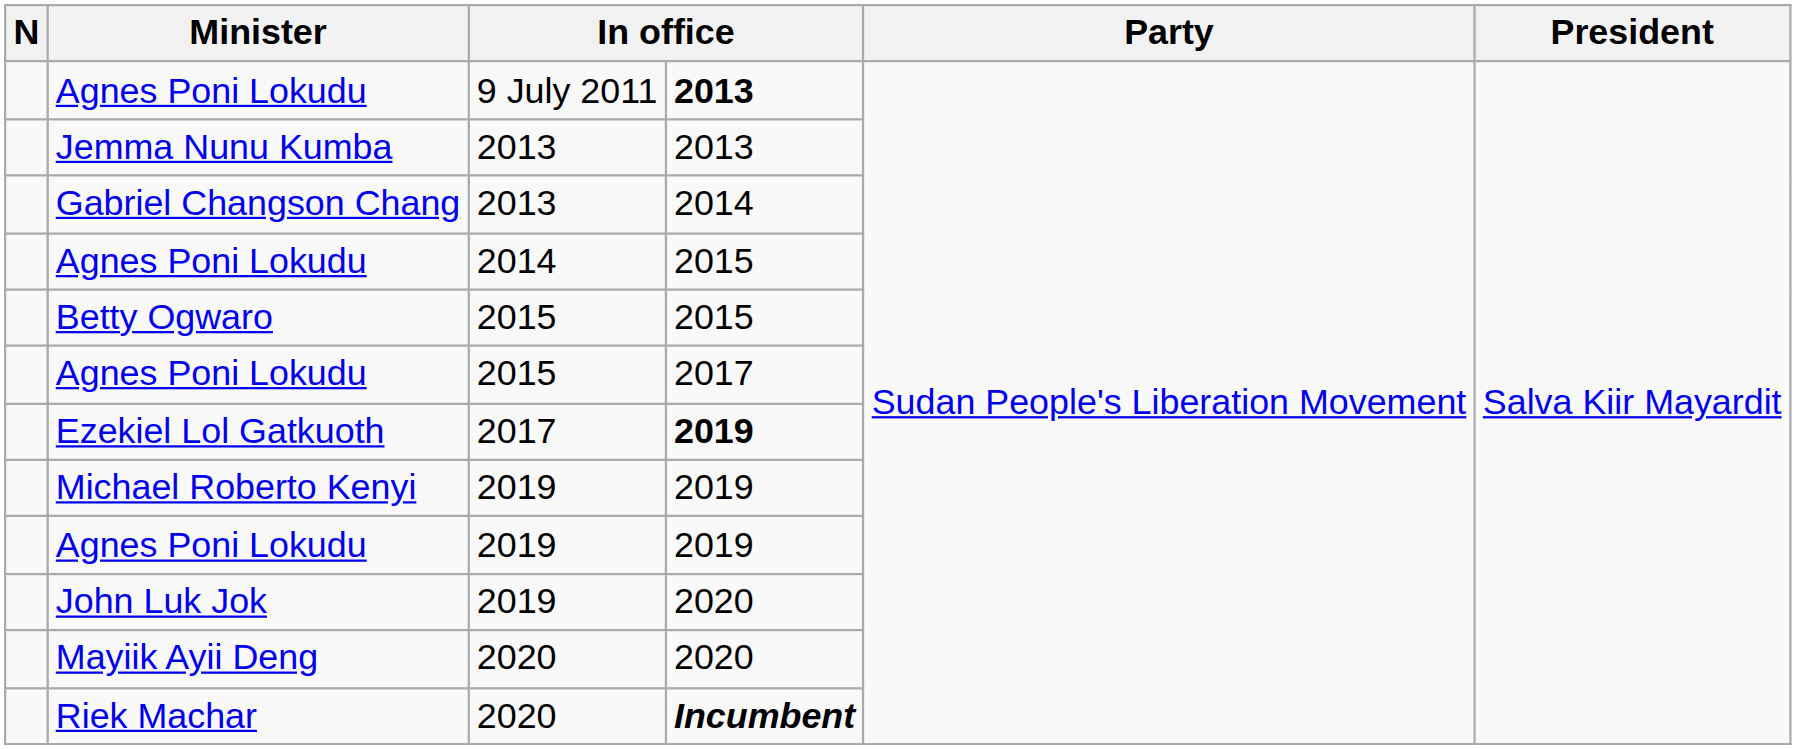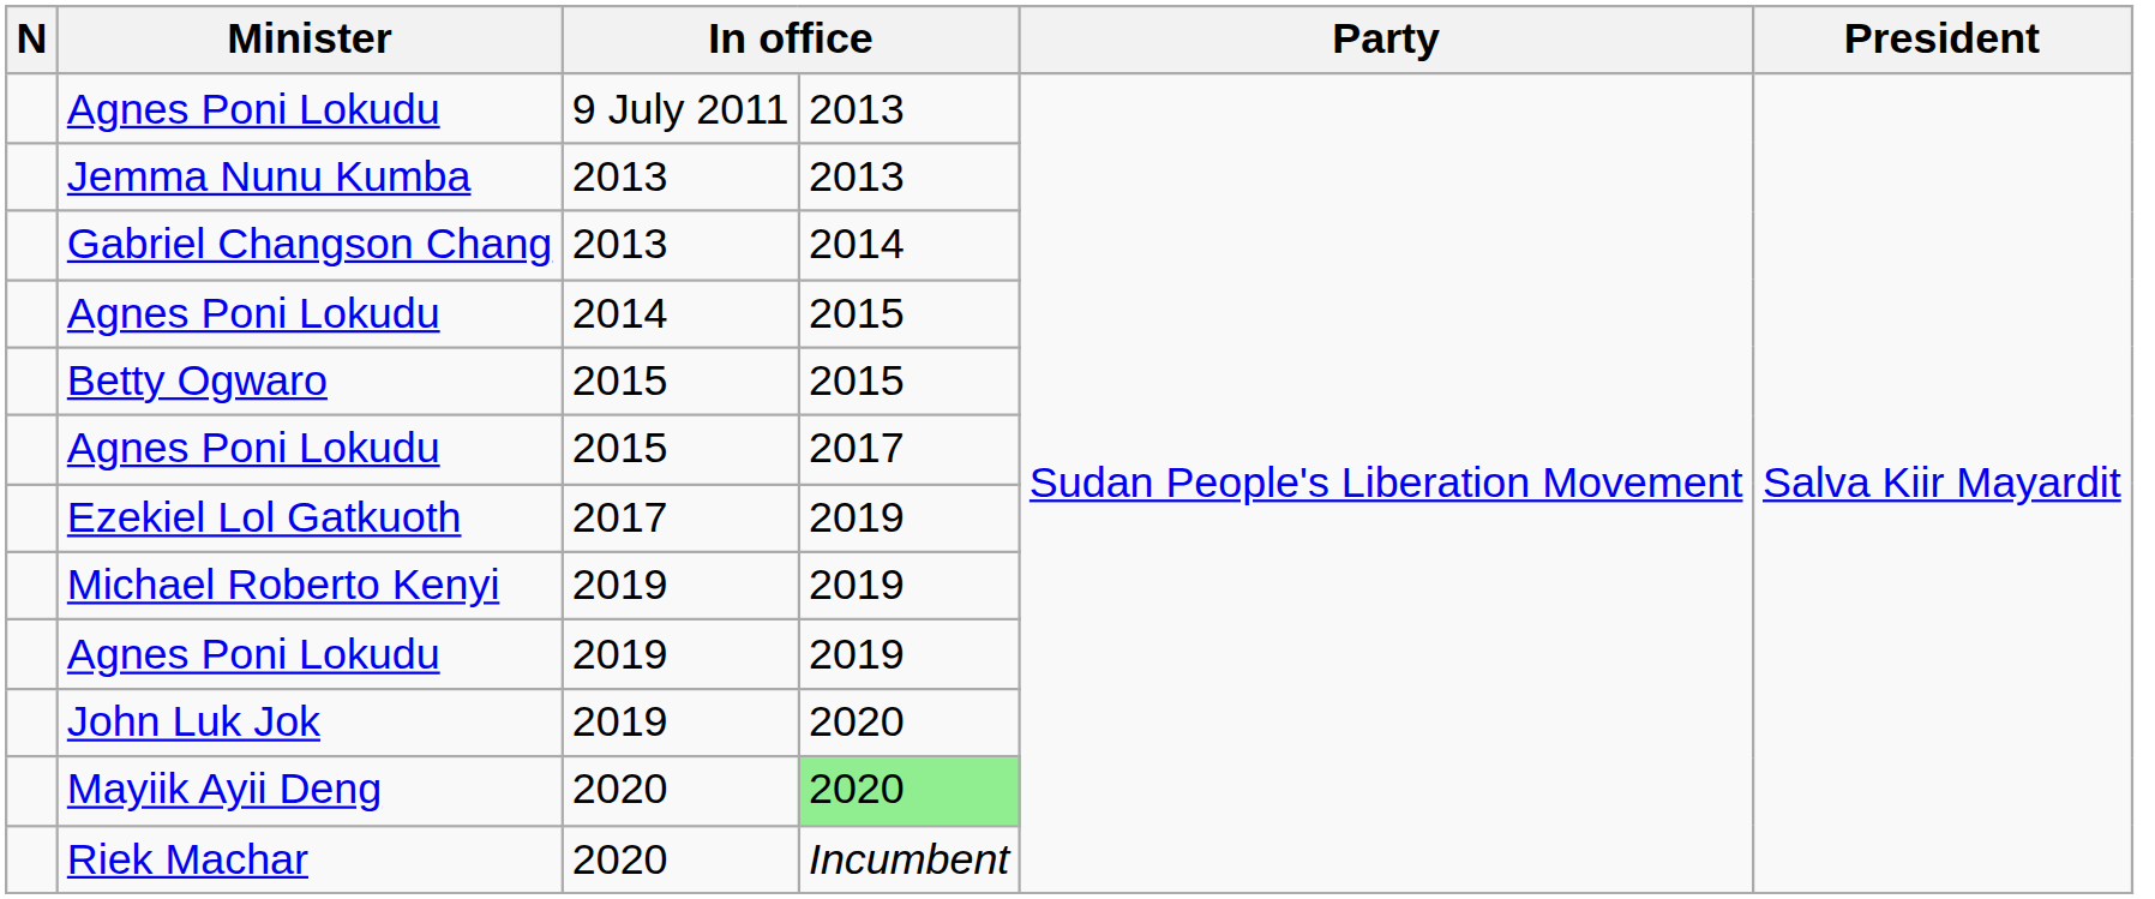Agnes Poni Lokudu / 9 July 2011 | column 4: bold -> normal
Ezekiel Lol Gatkuoth | column 4: bold -> normal
Mayiik Ayii Deng | column 4: no background -> lightgreen background
Riek Machar | column 4: bold -> normal
